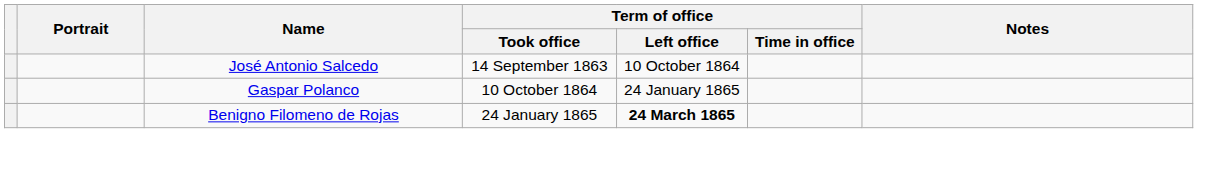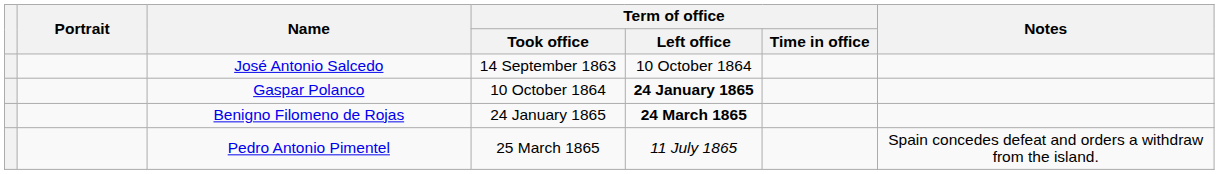Gaspar Polanco | Term of office / Left office: normal -> bold
+ row: Pedro Antonio Pimentel | 25 March 1865 | 11 July 1865 | Spain concedes defeat and orders a withdraw from the island.
